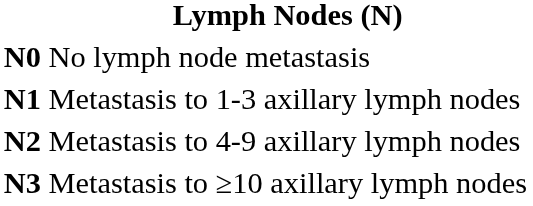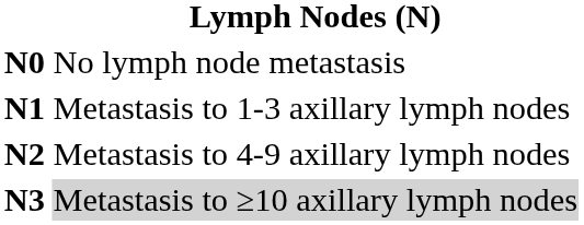N3 | Lymph Nodes (N): no background -> lightgrey background
